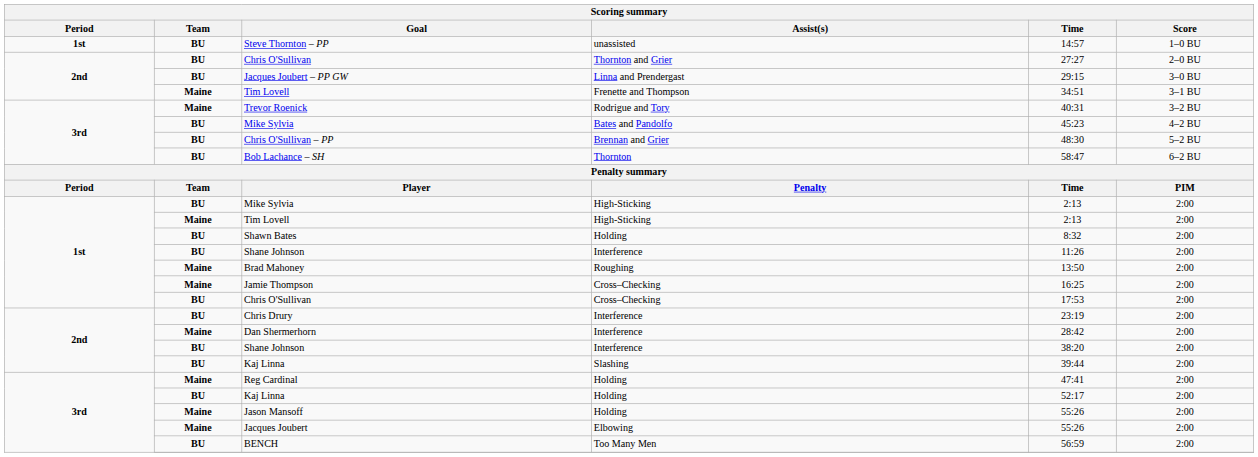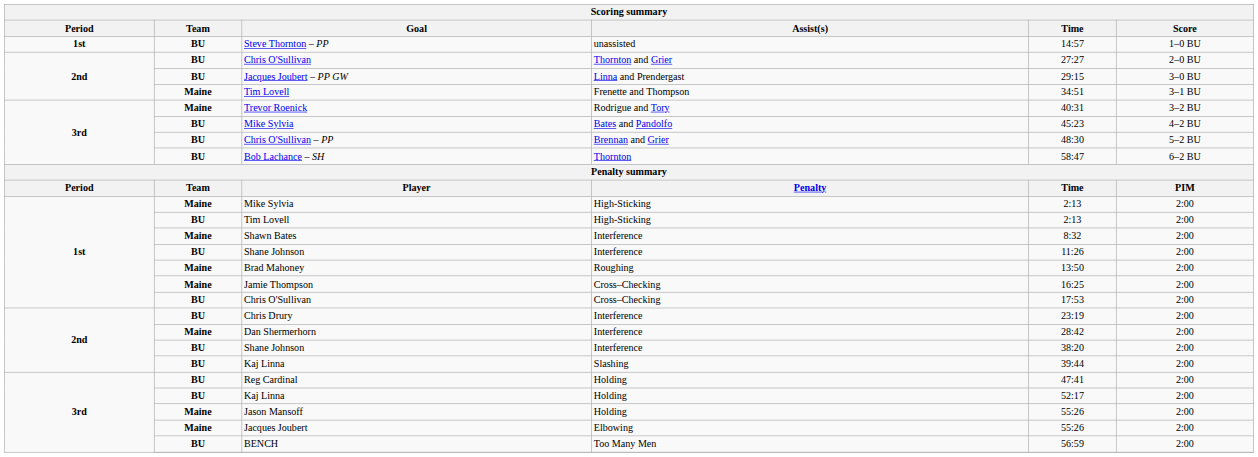1st / Mike Sylvia | Team: BU -> Maine
1st / Tim Lovell | Team: Maine -> BU
Shawn Bates | Team: BU -> Maine
Shawn Bates | Assist(s): Holding -> Interference
Reg Cardinal | Team: Maine -> BU
